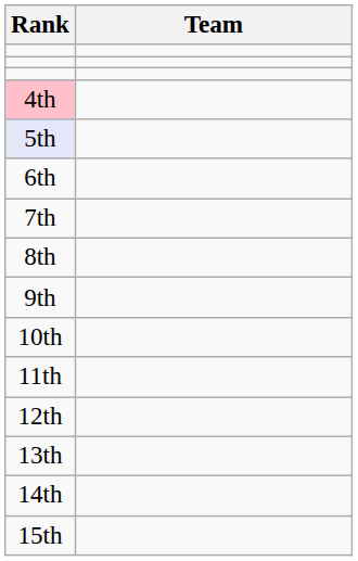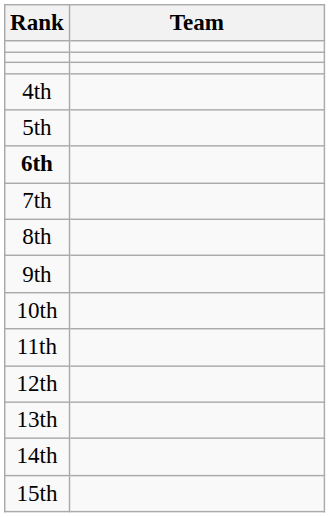row 5 | Rank: pink background -> no background
row 6 | Rank: lavender background -> no background
row 7 | Rank: normal -> bold
